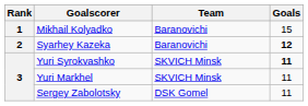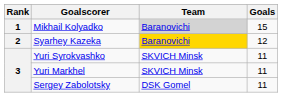Mikhail Kolyadko | Team: no background -> lightgrey background
Syarhey Kazeka | Team: no background -> gold background
Syarhey Kazeka | Goals: bold -> normal
Yuri Syrokvashko | Goals: bold -> normal
